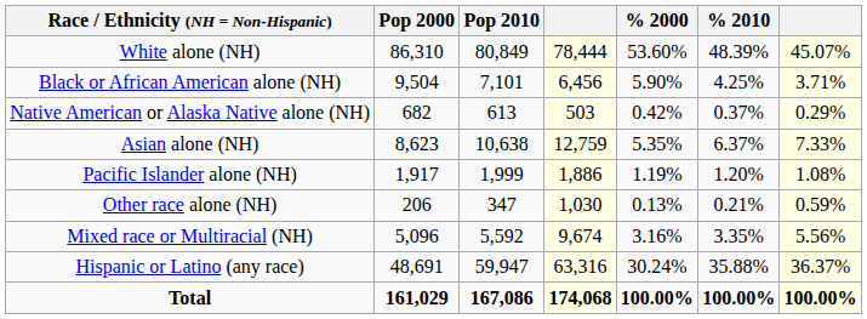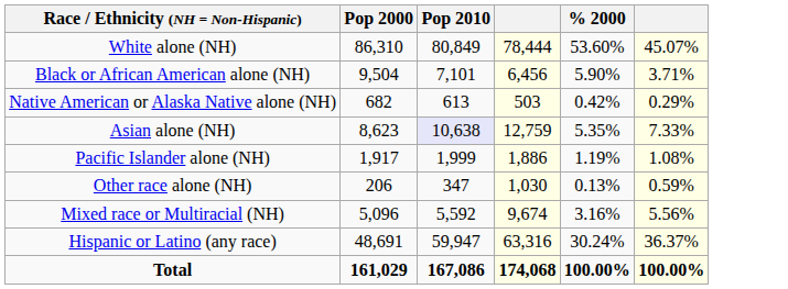- column: % 2010 | 48.39% | 4.25% | 0.37% | 6.37% | 1.20% | 0.21% | 3.35% | 35.88% | 100.00%
Asian alone (NH) | Pop 2010: no background -> lavender background
